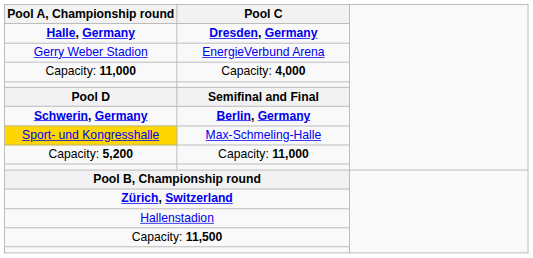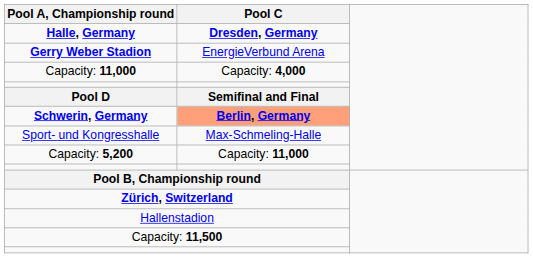Gerry Weber Stadion | Pool A, Championship round: normal -> bold
Schwerin, Germany | Pool C: no background -> lightsalmon background
Sport- und Kongresshalle | Pool A, Championship round: gold background -> no background
